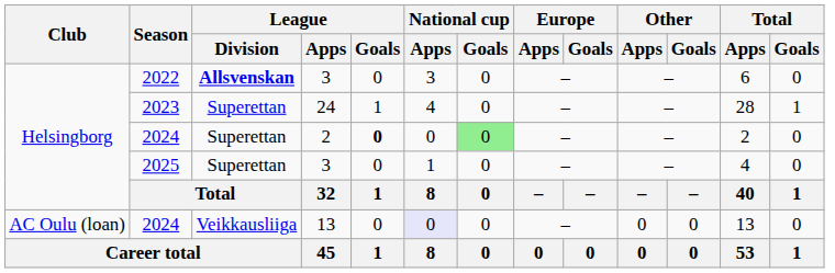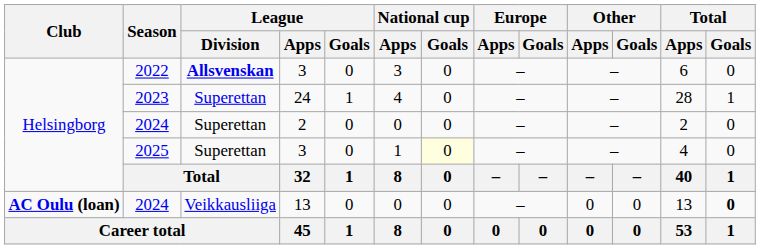2024 / 2 | League / Goals: bold -> normal
2024 / 2 | National cup / Goals: lightgreen background -> no background
2025 | National cup / Goals: no background -> lightyellow background
2024 / 13 | Club: normal -> bold
2024 / 13 | National cup / Apps: lavender background -> no background
2024 / 13 | Total / Goals: normal -> bold
